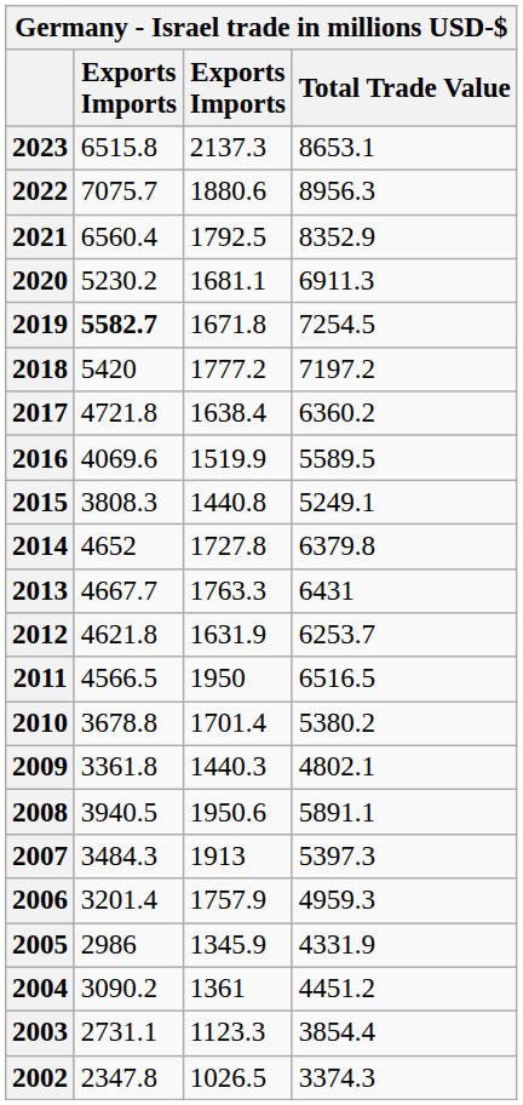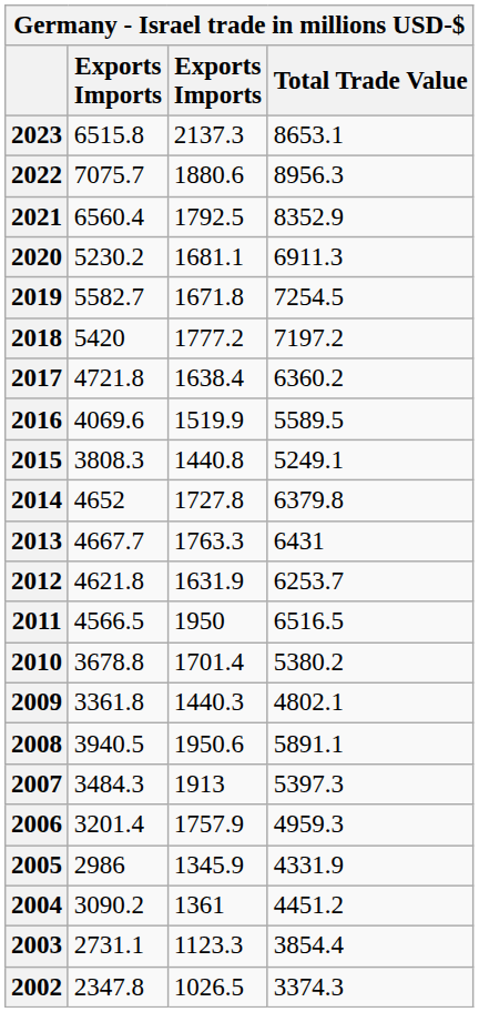2019 | column 2: bold -> normal
